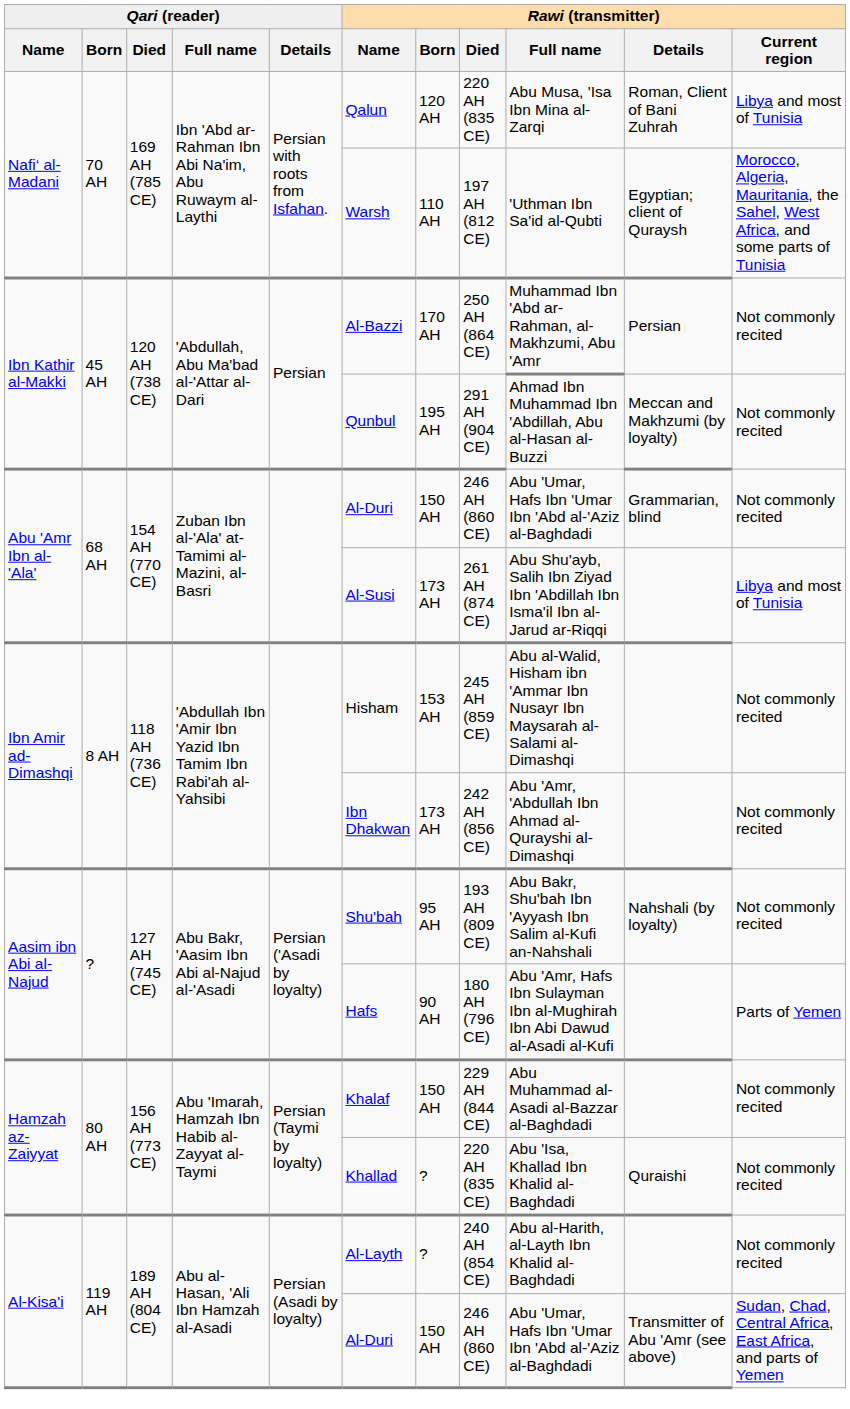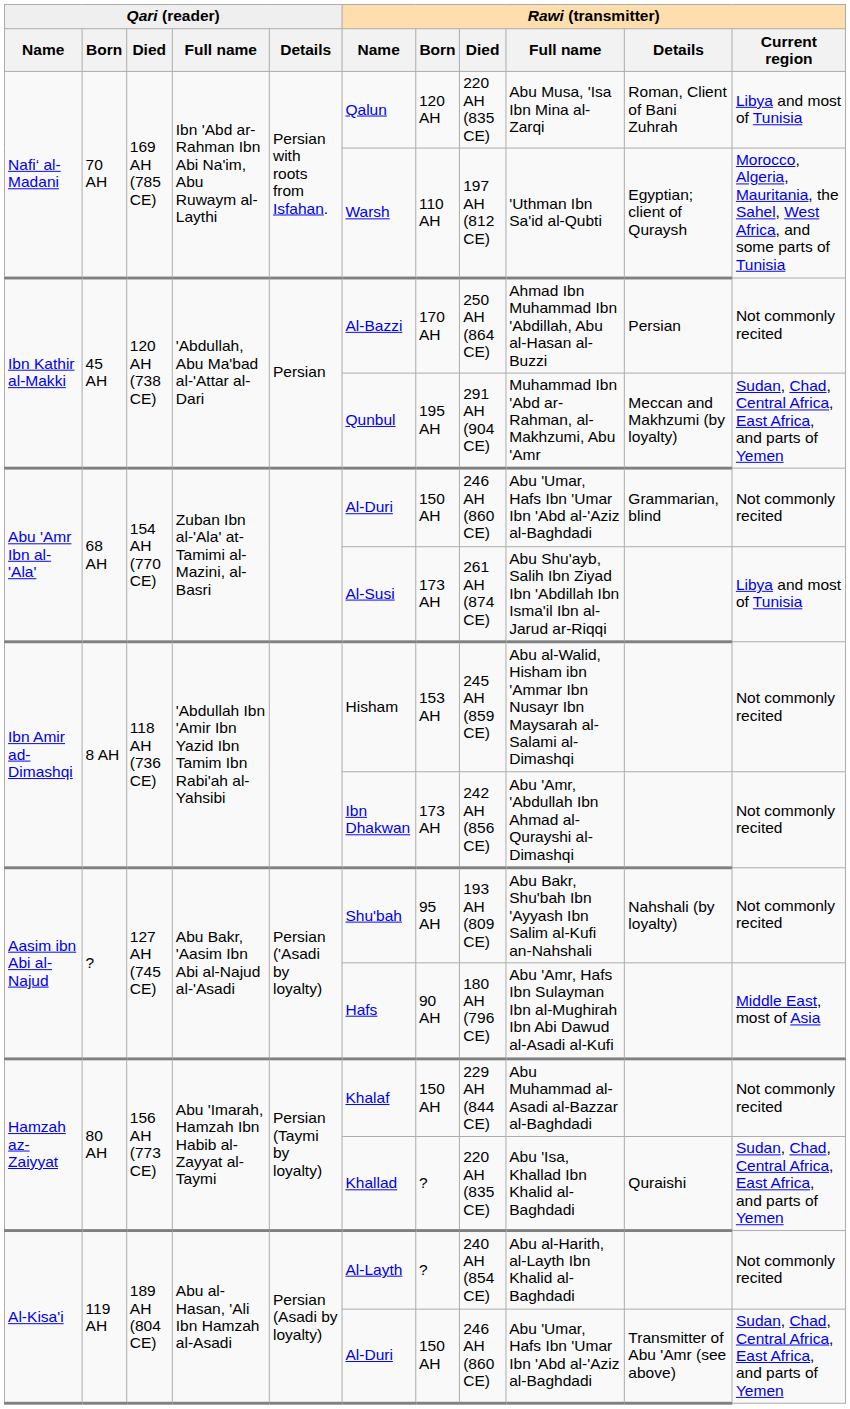row 5 | Rawi (transmitter) / Full name: Muhammad Ibn 'Abd ar-Rahman, al-Makhzumi, Abu 'Amr -> Ahmad Ibn Muhammad Ibn 'Abdillah, Abu al-Hasan al-Buzzi
row 6 | Rawi (transmitter) / Full name: Ahmad Ibn Muhammad Ibn 'Abdillah, Abu al-Hasan al-Buzzi -> Muhammad Ibn 'Abd ar-Rahman, al-Makhzumi, Abu 'Amr
row 6 | Rawi (transmitter) / Current region: Not commonly recited -> Sudan, Chad, Central Africa, East Africa, and parts of Yemen
row 12 | Rawi (transmitter) / Current region: Parts of Yemen -> Middle East, most of Asia
row 14 | Rawi (transmitter) / Current region: Not commonly recited -> Sudan, Chad, Central Africa, East Africa, and parts of Yemen
